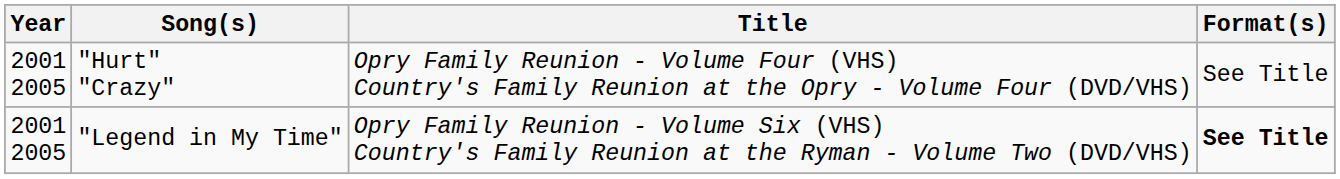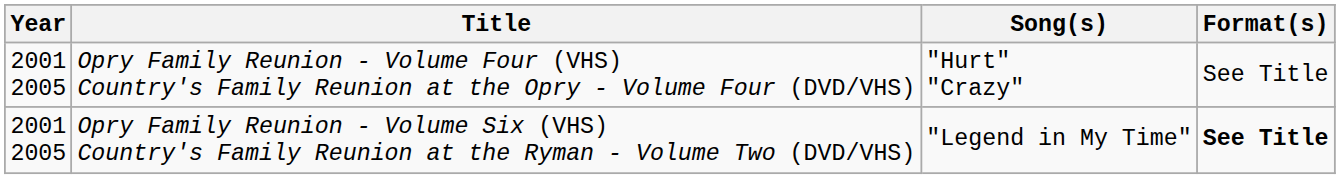columns swapped: Title <-> Song(s)
